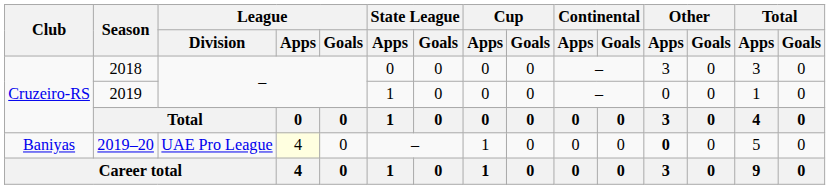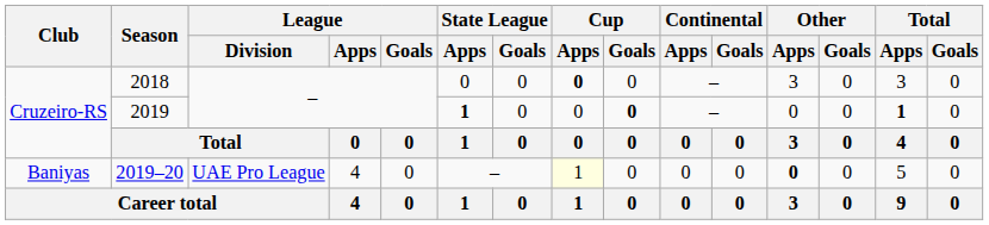2018 | Cup / Apps: normal -> bold
2019 | State League / Apps: normal -> bold
2019 | Cup / Goals: normal -> bold
2019 | Total / Apps: normal -> bold
2019–20 | League / Apps: lightyellow background -> no background
2019–20 | Cup / Apps: no background -> lightyellow background
